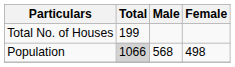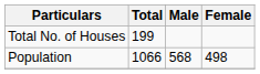Population | Total: lightgrey background -> no background
